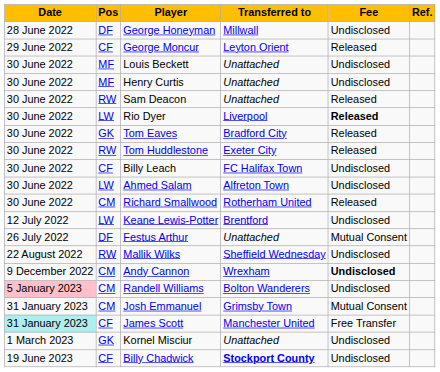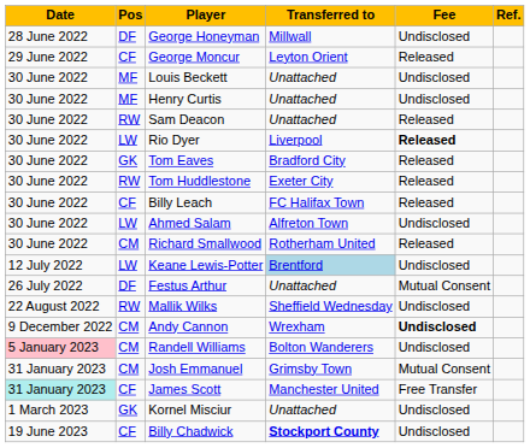Billy Leach | Fee: Undisclosed -> Released
Keane Lewis-Potter | Transferred to: no background -> lightblue background
